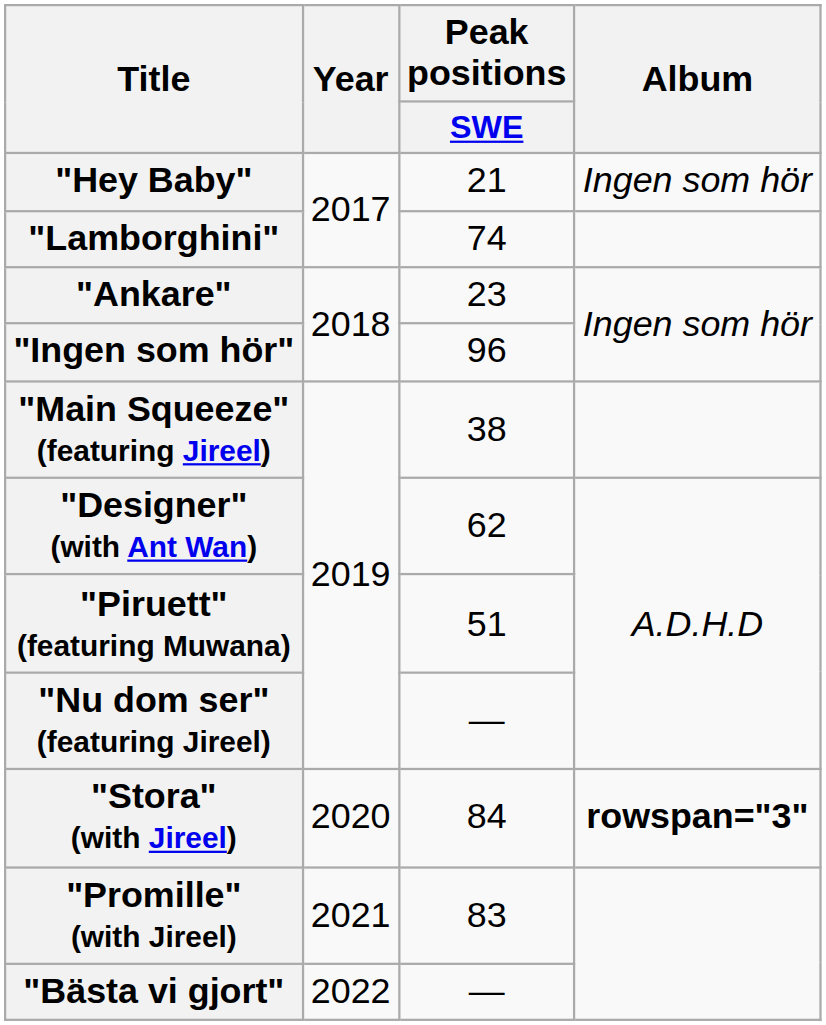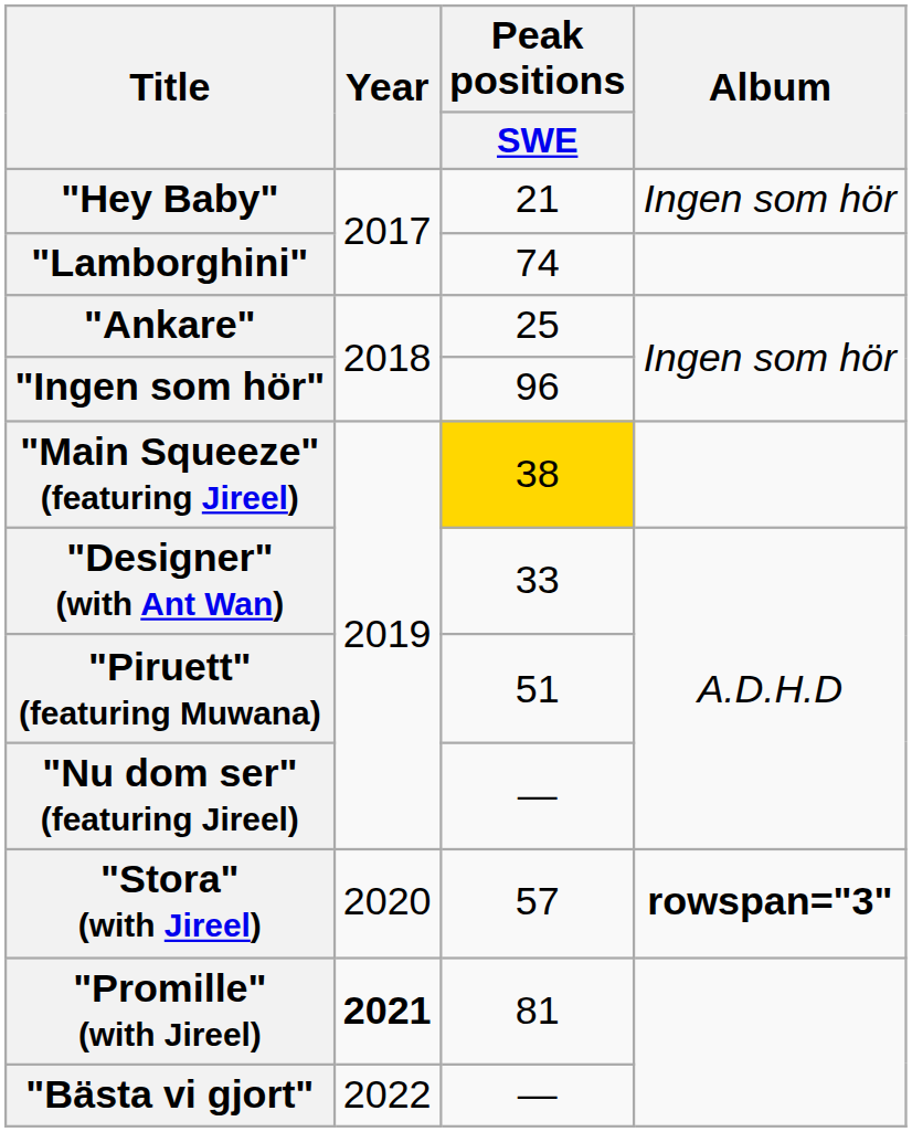"Ankare" | Peak positions / SWE: 23 -> 25
"Main Squeeze" (featuring Jireel) | Peak positions / SWE: no background -> gold background
"Designer" (with Ant Wan) | Peak positions / SWE: 62 -> 33
"Stora" (with Jireel) | Peak positions / SWE: 84 -> 57
"Promille" (with Jireel) | Year: normal -> bold
"Promille" (with Jireel) | Peak positions / SWE: 83 -> 81
